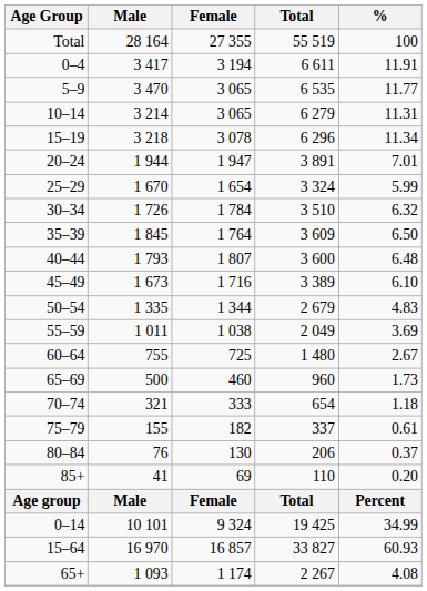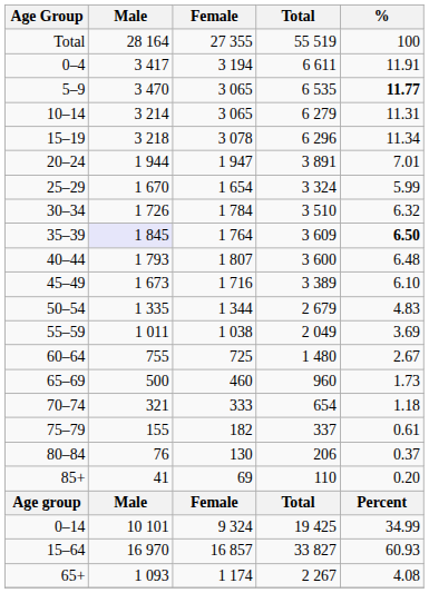5–9 | %: normal -> bold
35–39 | Male: no background -> lavender background
35–39 | %: normal -> bold
